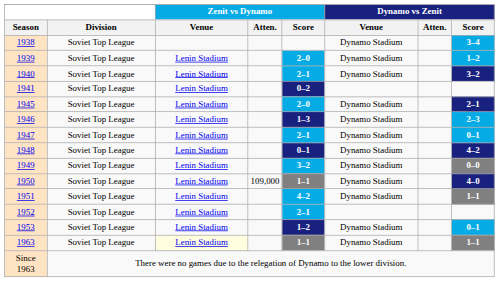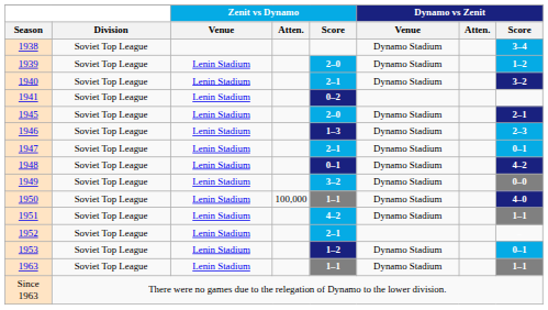1950 | Zenit vs Dynamo / Atten.: 109,000 -> 100,000
1963 | Zenit vs Dynamo / Venue: lightyellow background -> no background
